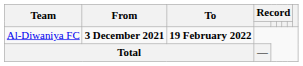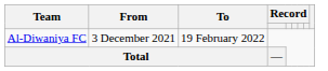Al-Diwaniya FC | From: bold -> normal
Al-Diwaniya FC | To: bold -> normal
